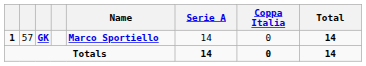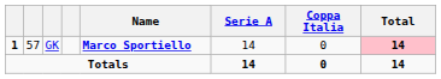1 | column 3: bold -> normal
1 | Total: no background -> pink background
